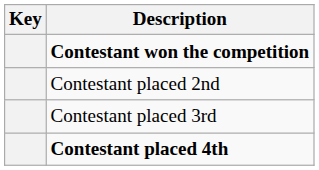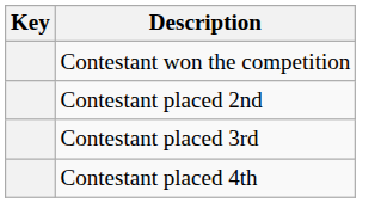Contestant won the competition | Description: bold -> normal
Contestant placed 4th | Description: bold -> normal
